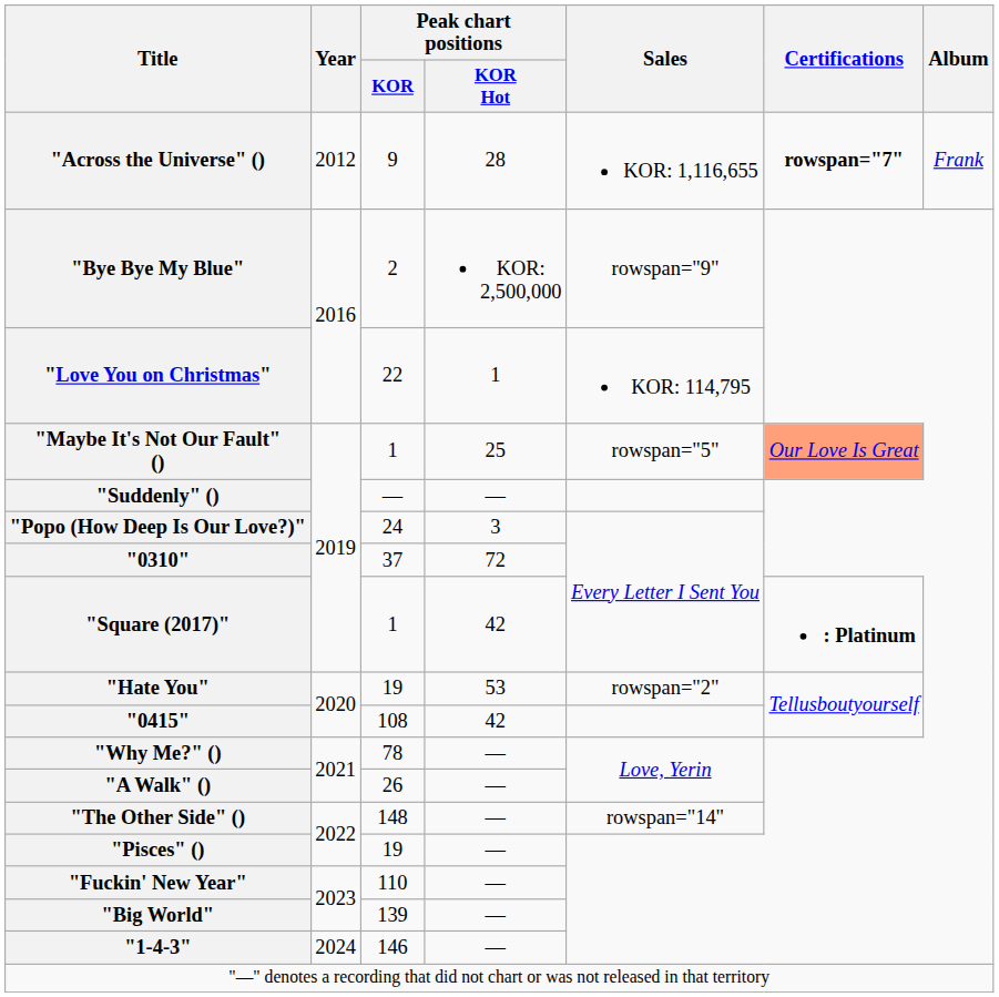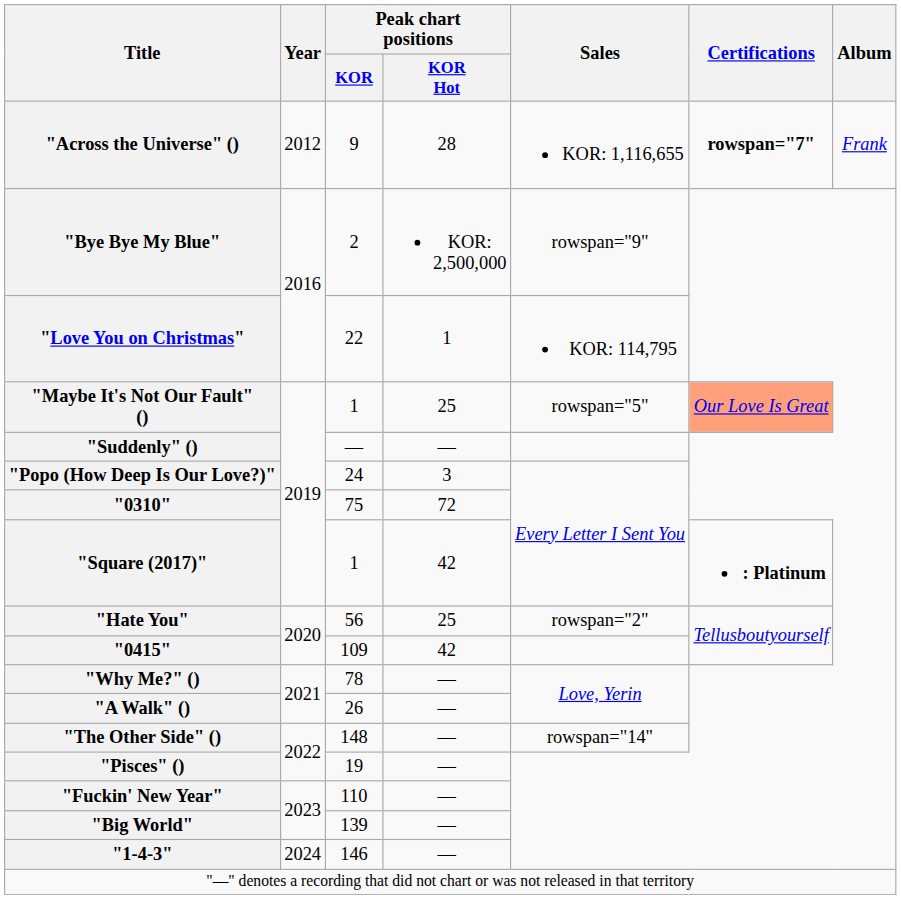"0310" | Peak chart positions / KOR: 37 -> 75
"Hate You" | Peak chart positions / KOR: 19 -> 56
"Hate You" | Peak chart positions / KOR Hot: 53 -> 25
"0415" | Peak chart positions / KOR: 108 -> 109
